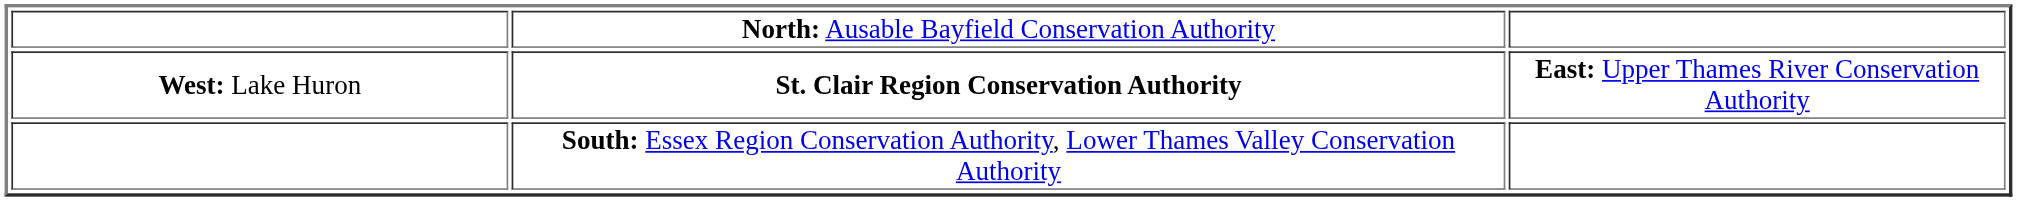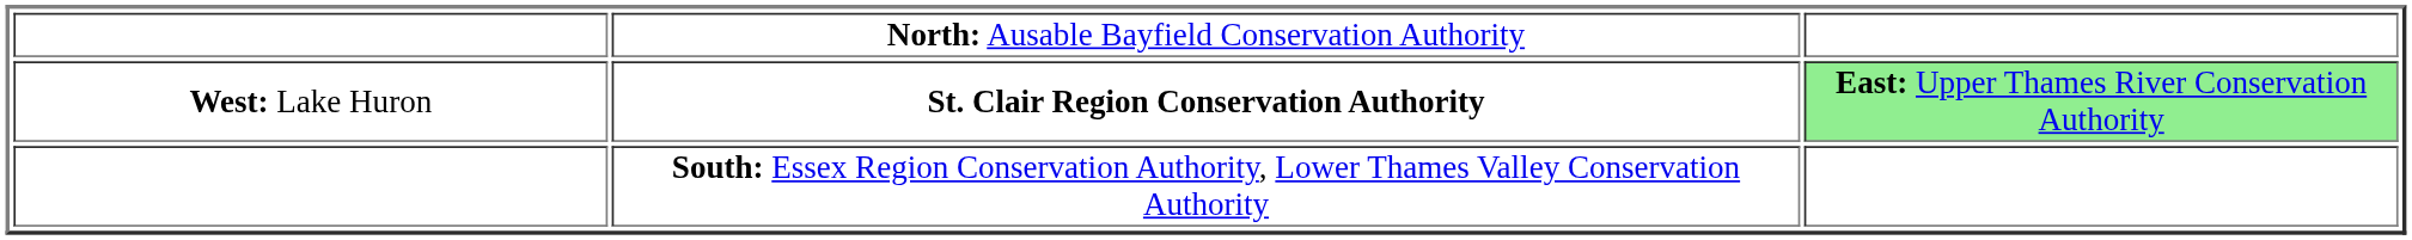West: Lake Huron | column 3: no background -> lightgreen background
